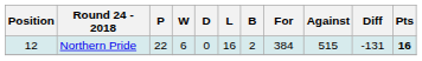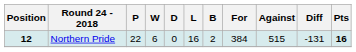Northern Pride | Position: normal -> bold
